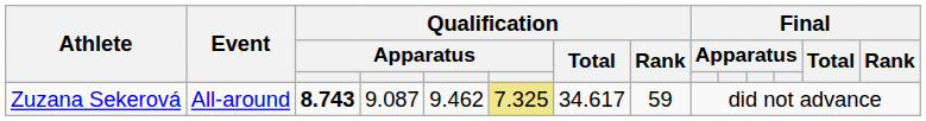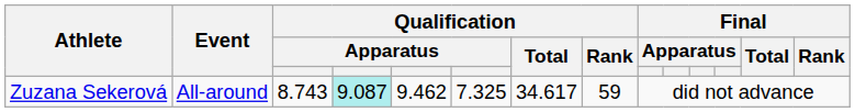row 4 | column 3: bold -> normal
row 4 | column 4: no background -> paleturquoise background
row 4 | column 6: khaki background -> no background
